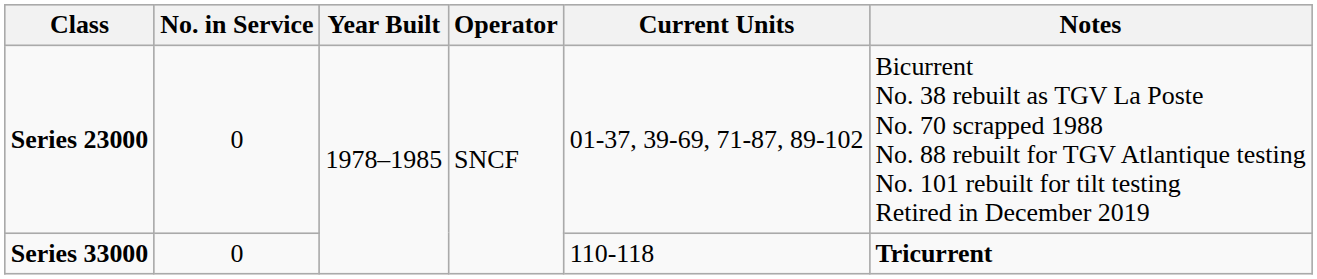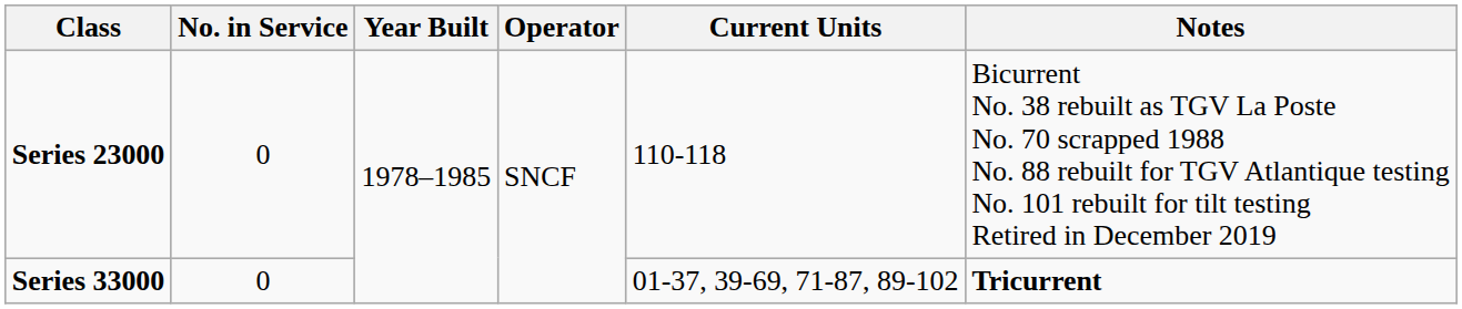Series 23000 | Current Units: 01-37, 39-69, 71-87, 89-102 -> 110-118
Series 33000 | Current Units: 110-118 -> 01-37, 39-69, 71-87, 89-102
